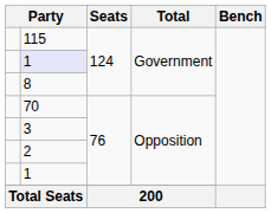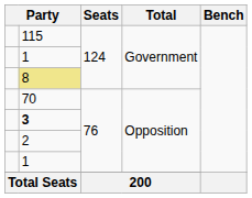1 / 124 | column 2: lavender background -> no background
8 | column 2: no background -> khaki background
3 | column 2: normal -> bold
